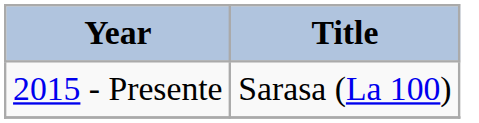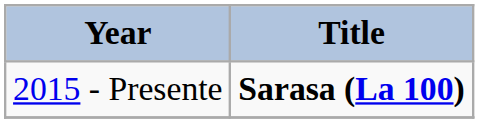2015 - Presente | Title: normal -> bold
